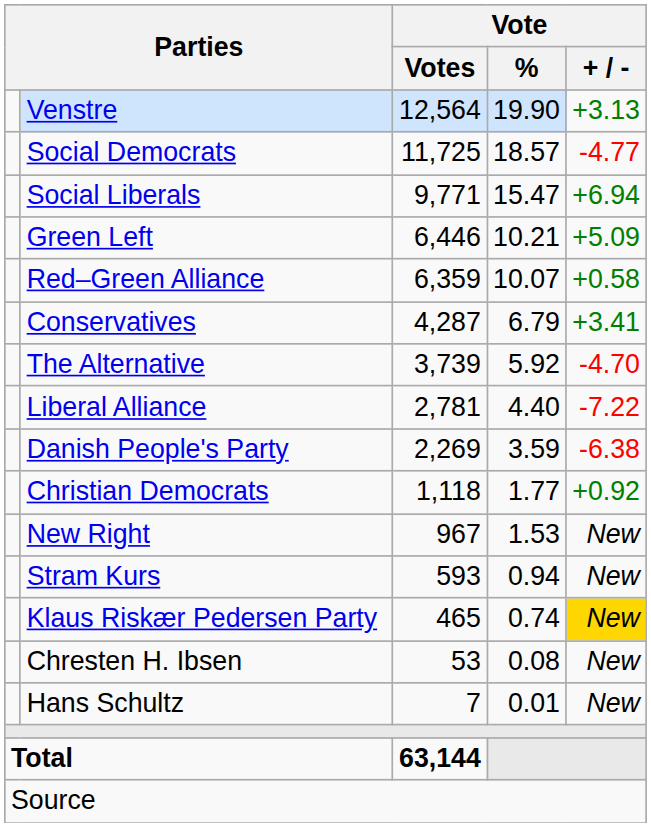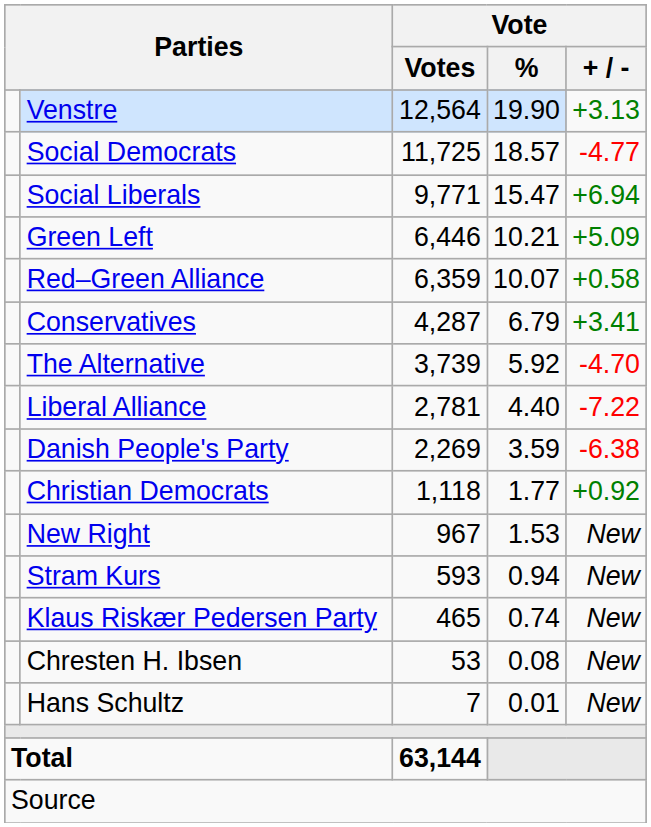Klaus Riskær Pedersen Party | Vote / + / -: gold background -> no background
